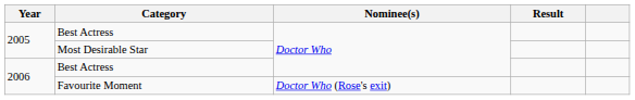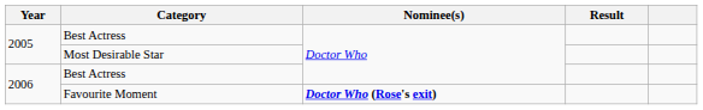Favourite Moment | Nominee(s): normal -> bold
